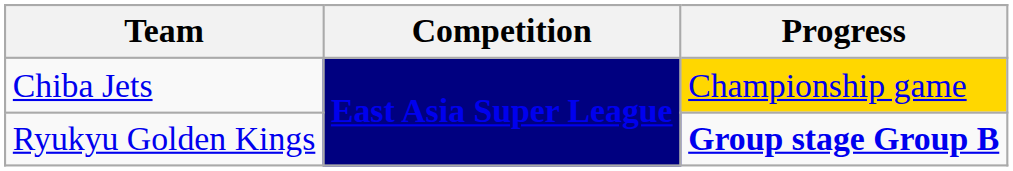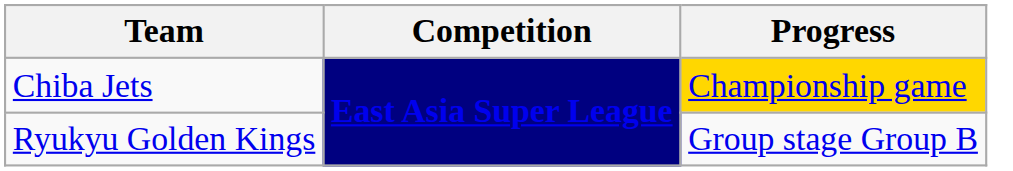Ryukyu Golden Kings | Progress: bold -> normal
